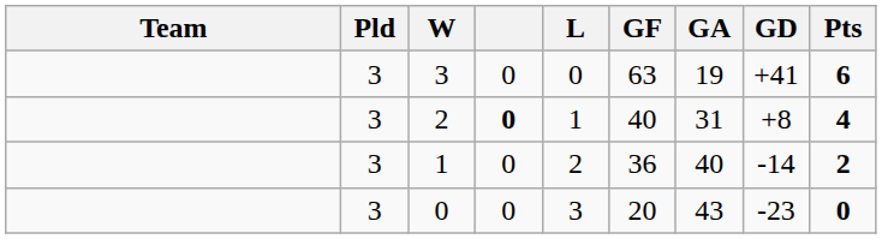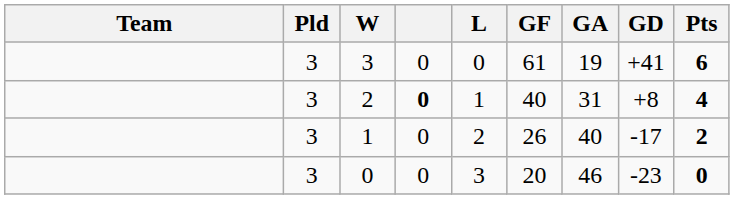row 2 | GF: 63 -> 61
row 4 | GF: 36 -> 26
row 4 | GD: -14 -> -17
row 5 | GA: 43 -> 46
